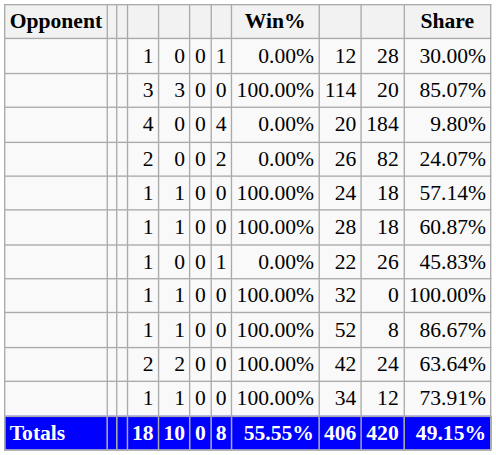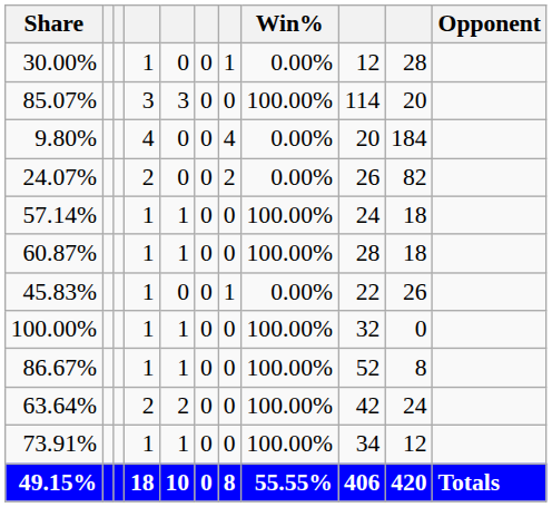columns swapped: Opponent <-> Share
